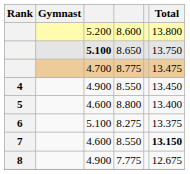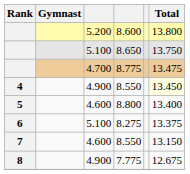8.650 | column 3: bold -> normal
4 / 8.550 | Total: no background -> lightyellow background
7 / 8.550 | Total: bold -> normal
